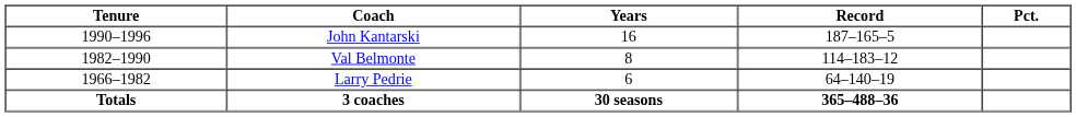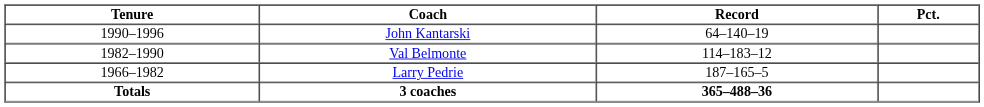- column: Years | 16 | 8 | 6 | 30 seasons
John Kantarski | Record: 187–165–5 -> 64–140–19
Larry Pedrie | Record: 64–140–19 -> 187–165–5
